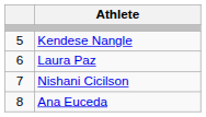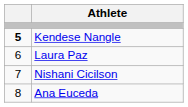Kendese Nangle | column 1: normal -> bold
